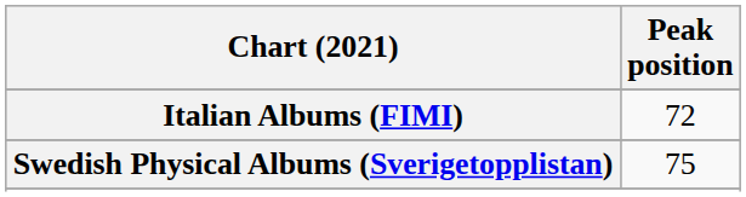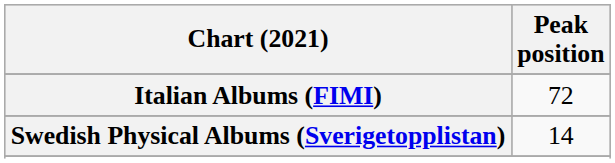Swedish Physical Albums (Sverigetopplistan) | Peak position: 75 -> 14
